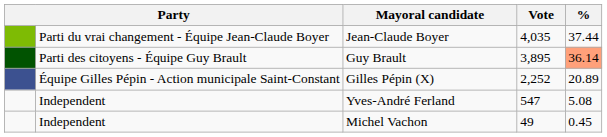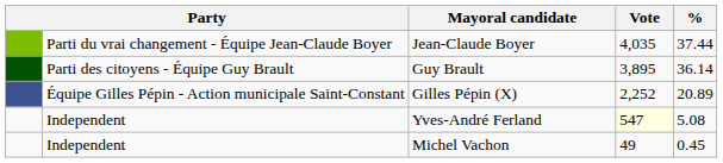Guy Brault | %: lightsalmon background -> no background
Yves-André Ferland | Vote: no background -> lightyellow background
